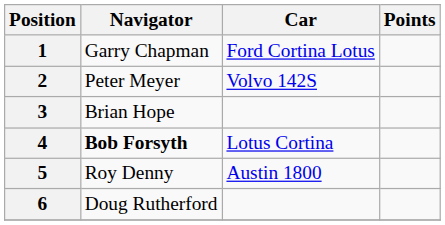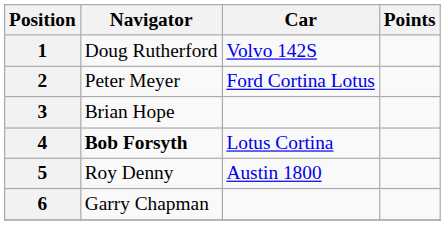1 | Navigator: Garry Chapman -> Doug Rutherford
1 | Car: Ford Cortina Lotus -> Volvo 142S
2 | Car: Volvo 142S -> Ford Cortina Lotus
6 | Navigator: Doug Rutherford -> Garry Chapman
